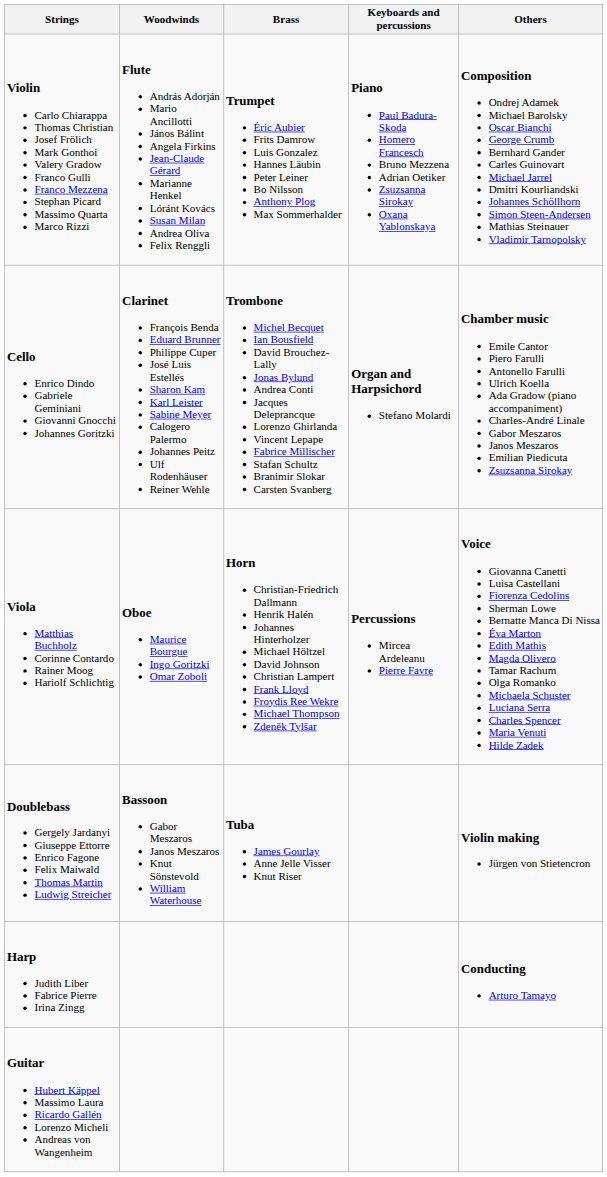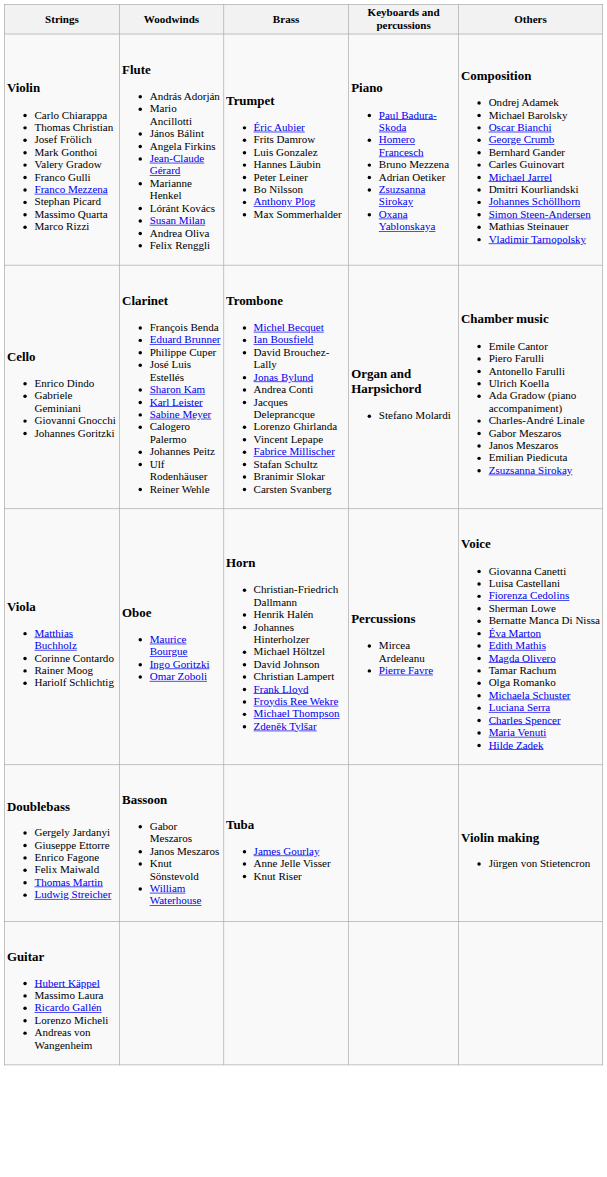- row: Harp Judith Liber Fabrice Pierre Irina Zingg | Conducting Arturo Tamayo
